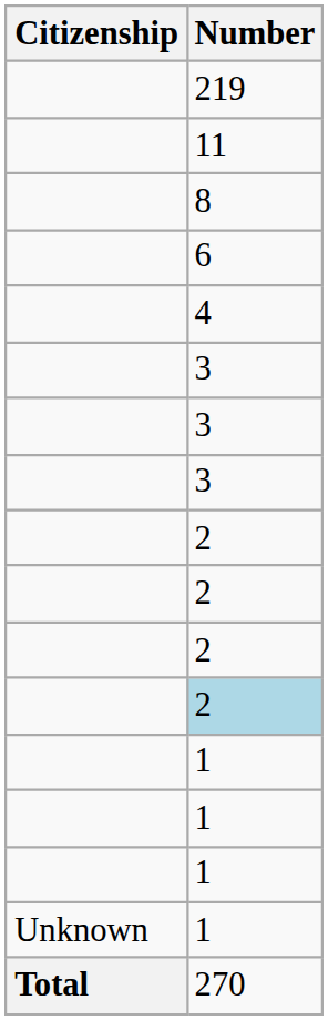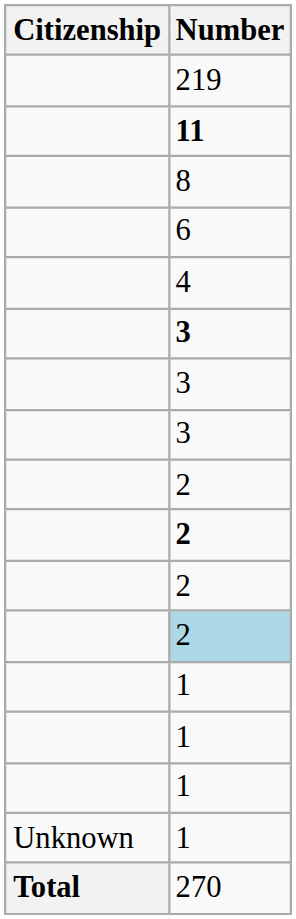row 3 | Number: normal -> bold
row 7 | Number: normal -> bold
row 11 | Number: normal -> bold
